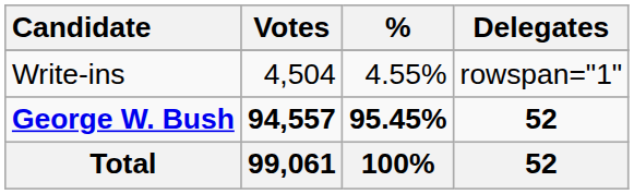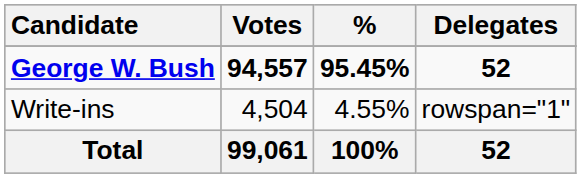rows swapped: George W. Bush <-> Write-ins
